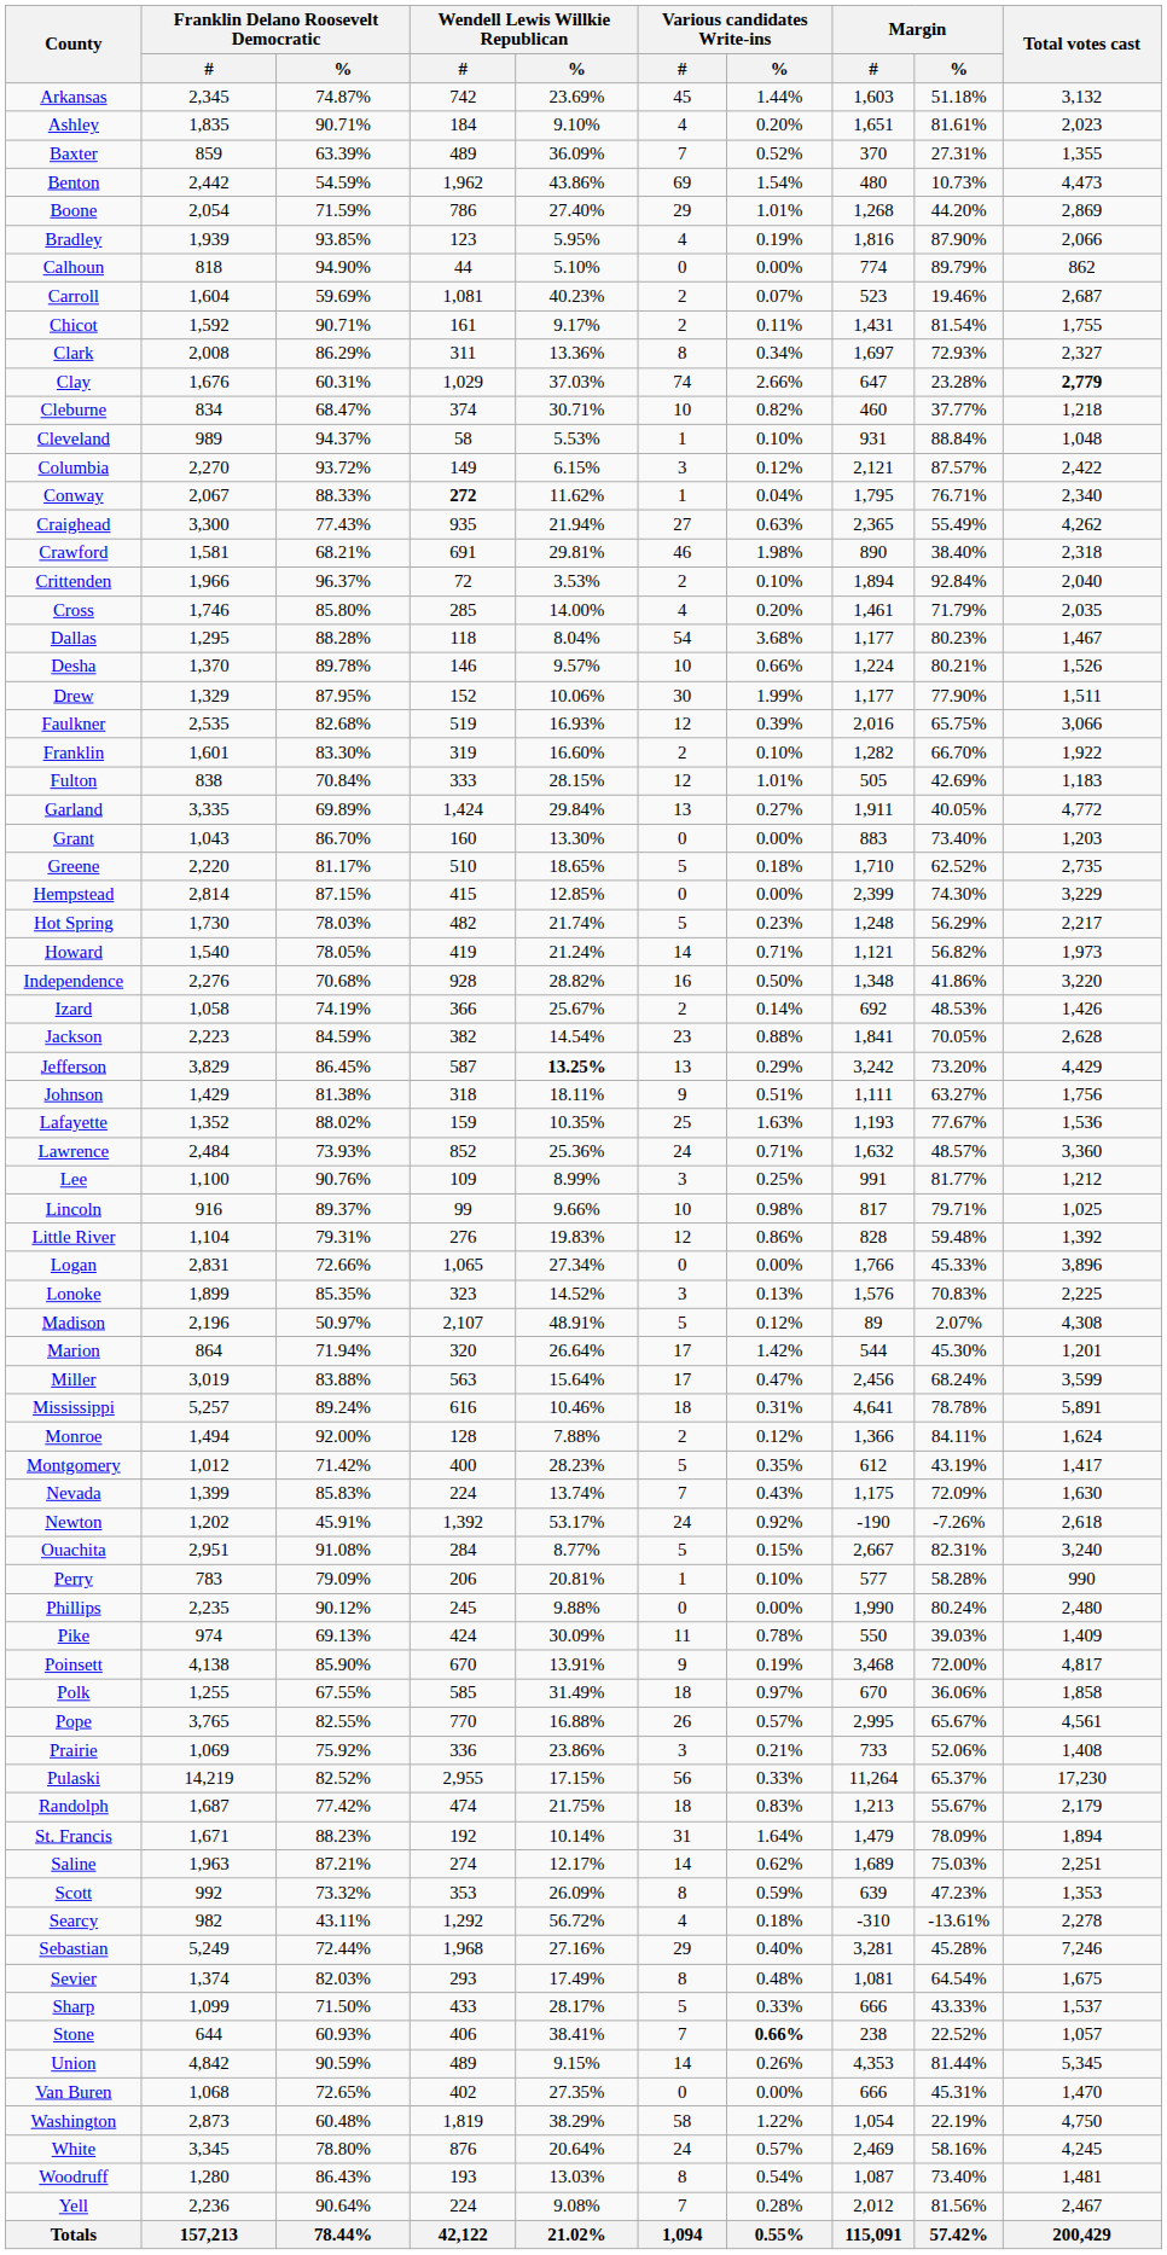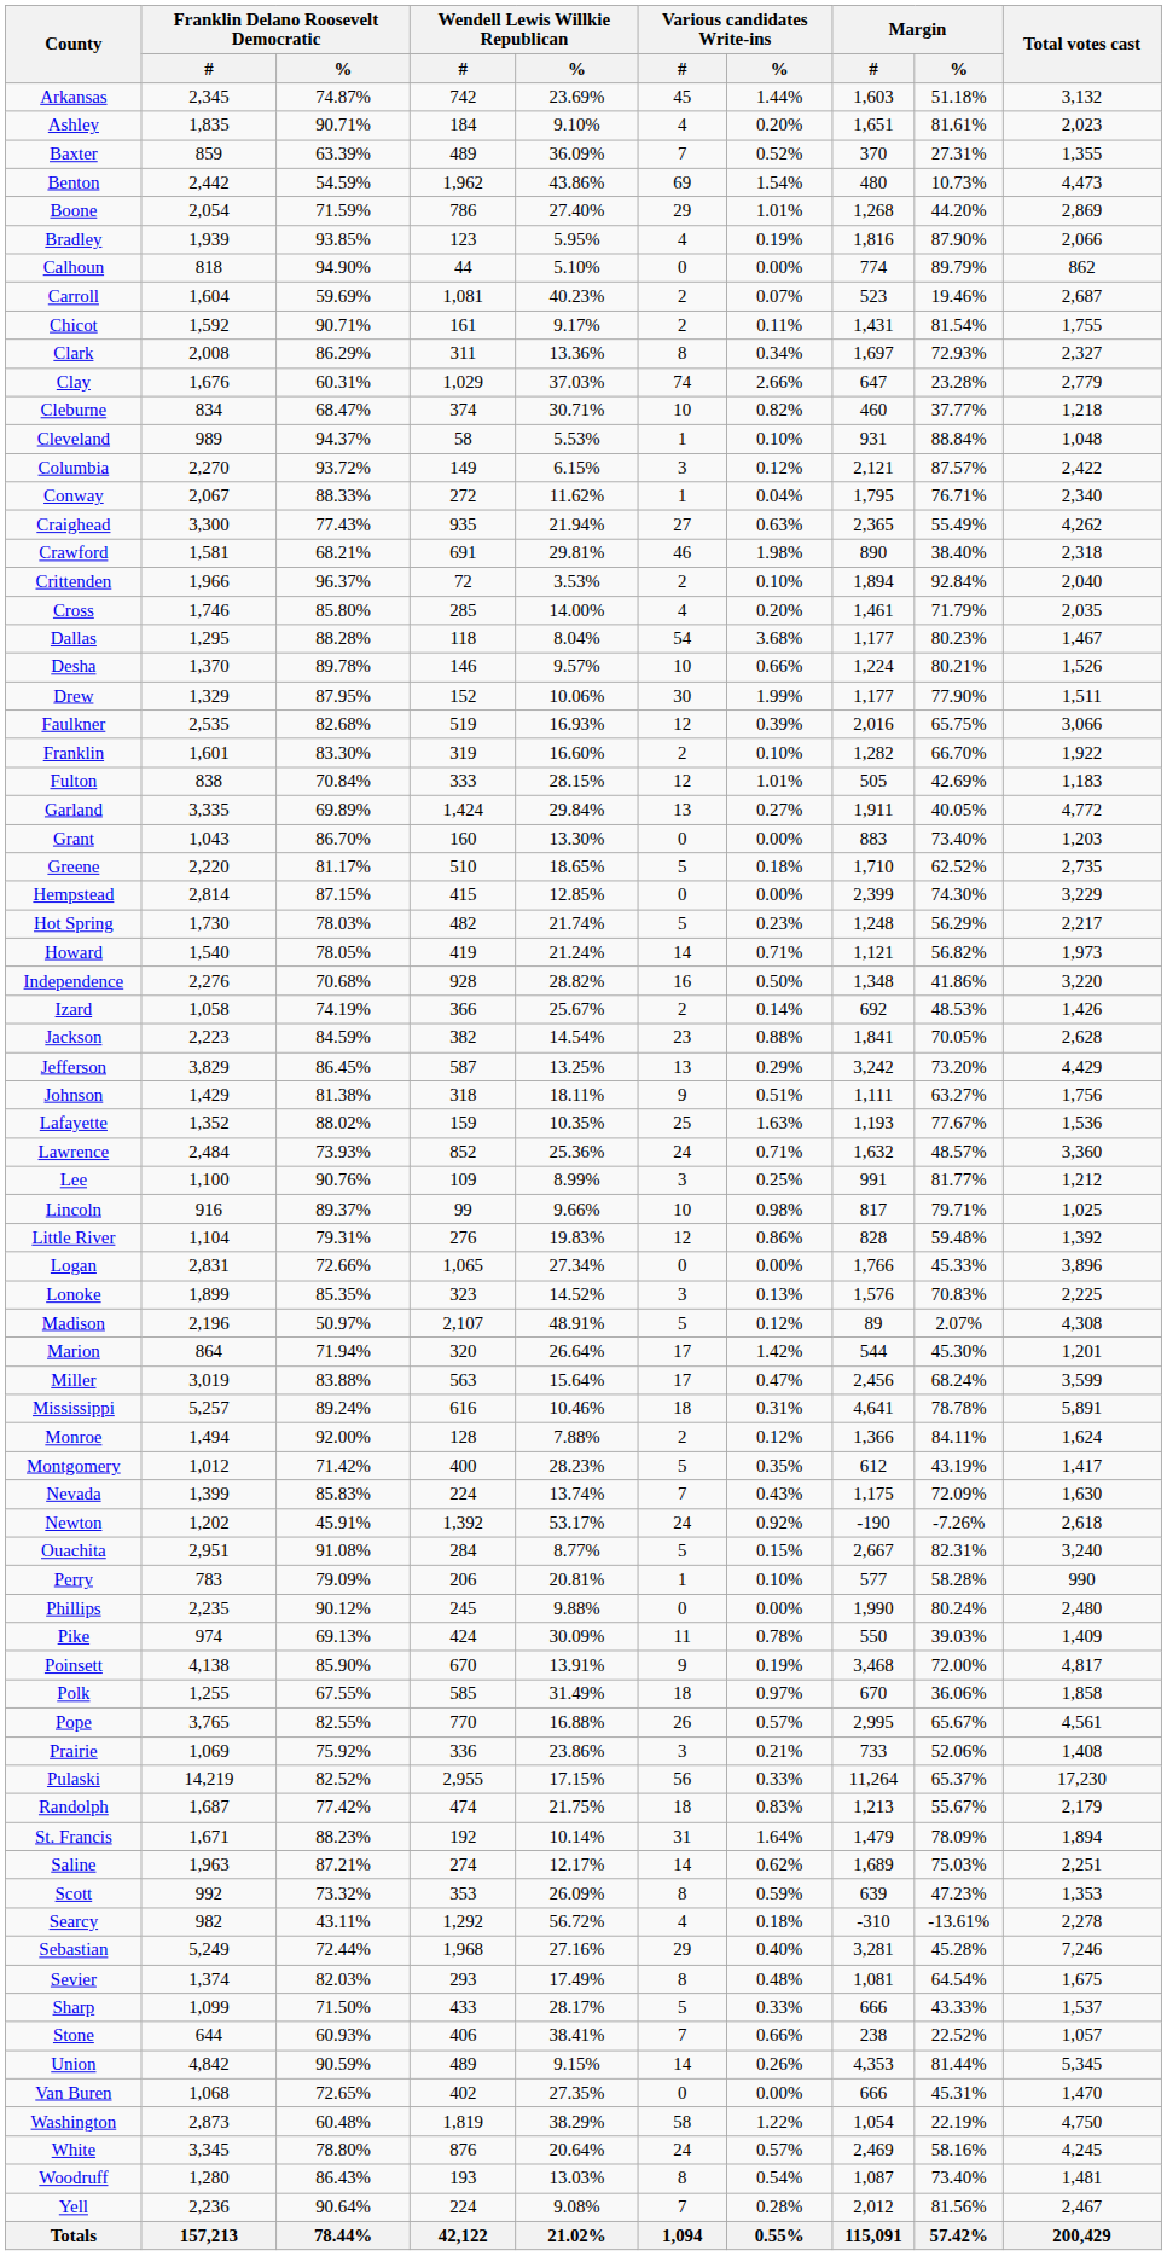Clay | Total votes cast: bold -> normal
Conway | Wendell Lewis Willkie Republican / #: bold -> normal
Jefferson | Wendell Lewis Willkie Republican / %: bold -> normal
Stone | Various candidates Write-ins / %: bold -> normal
